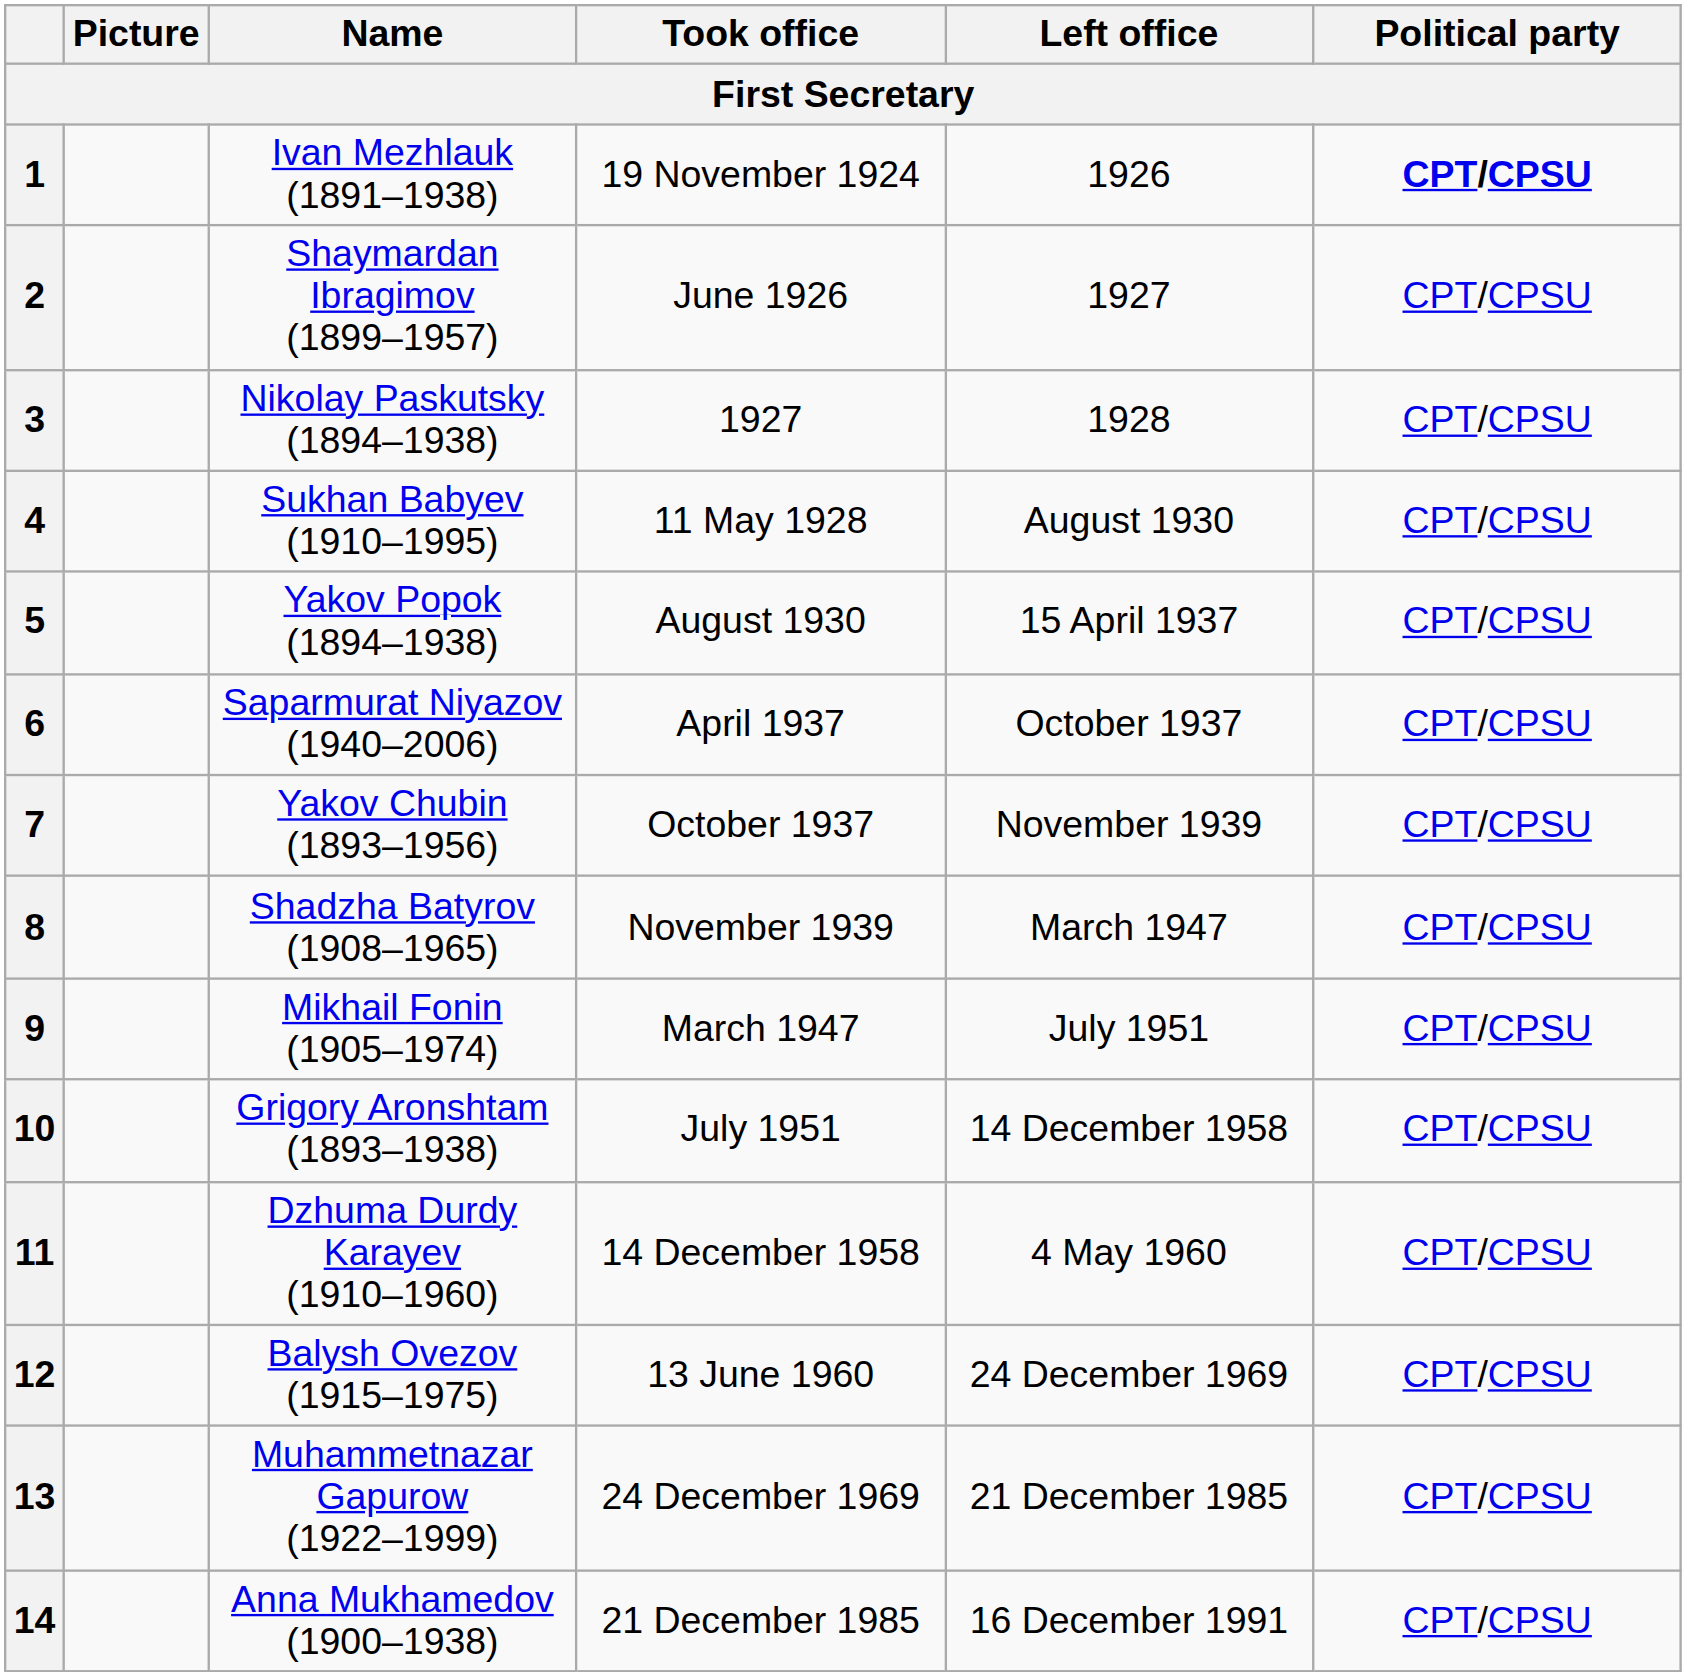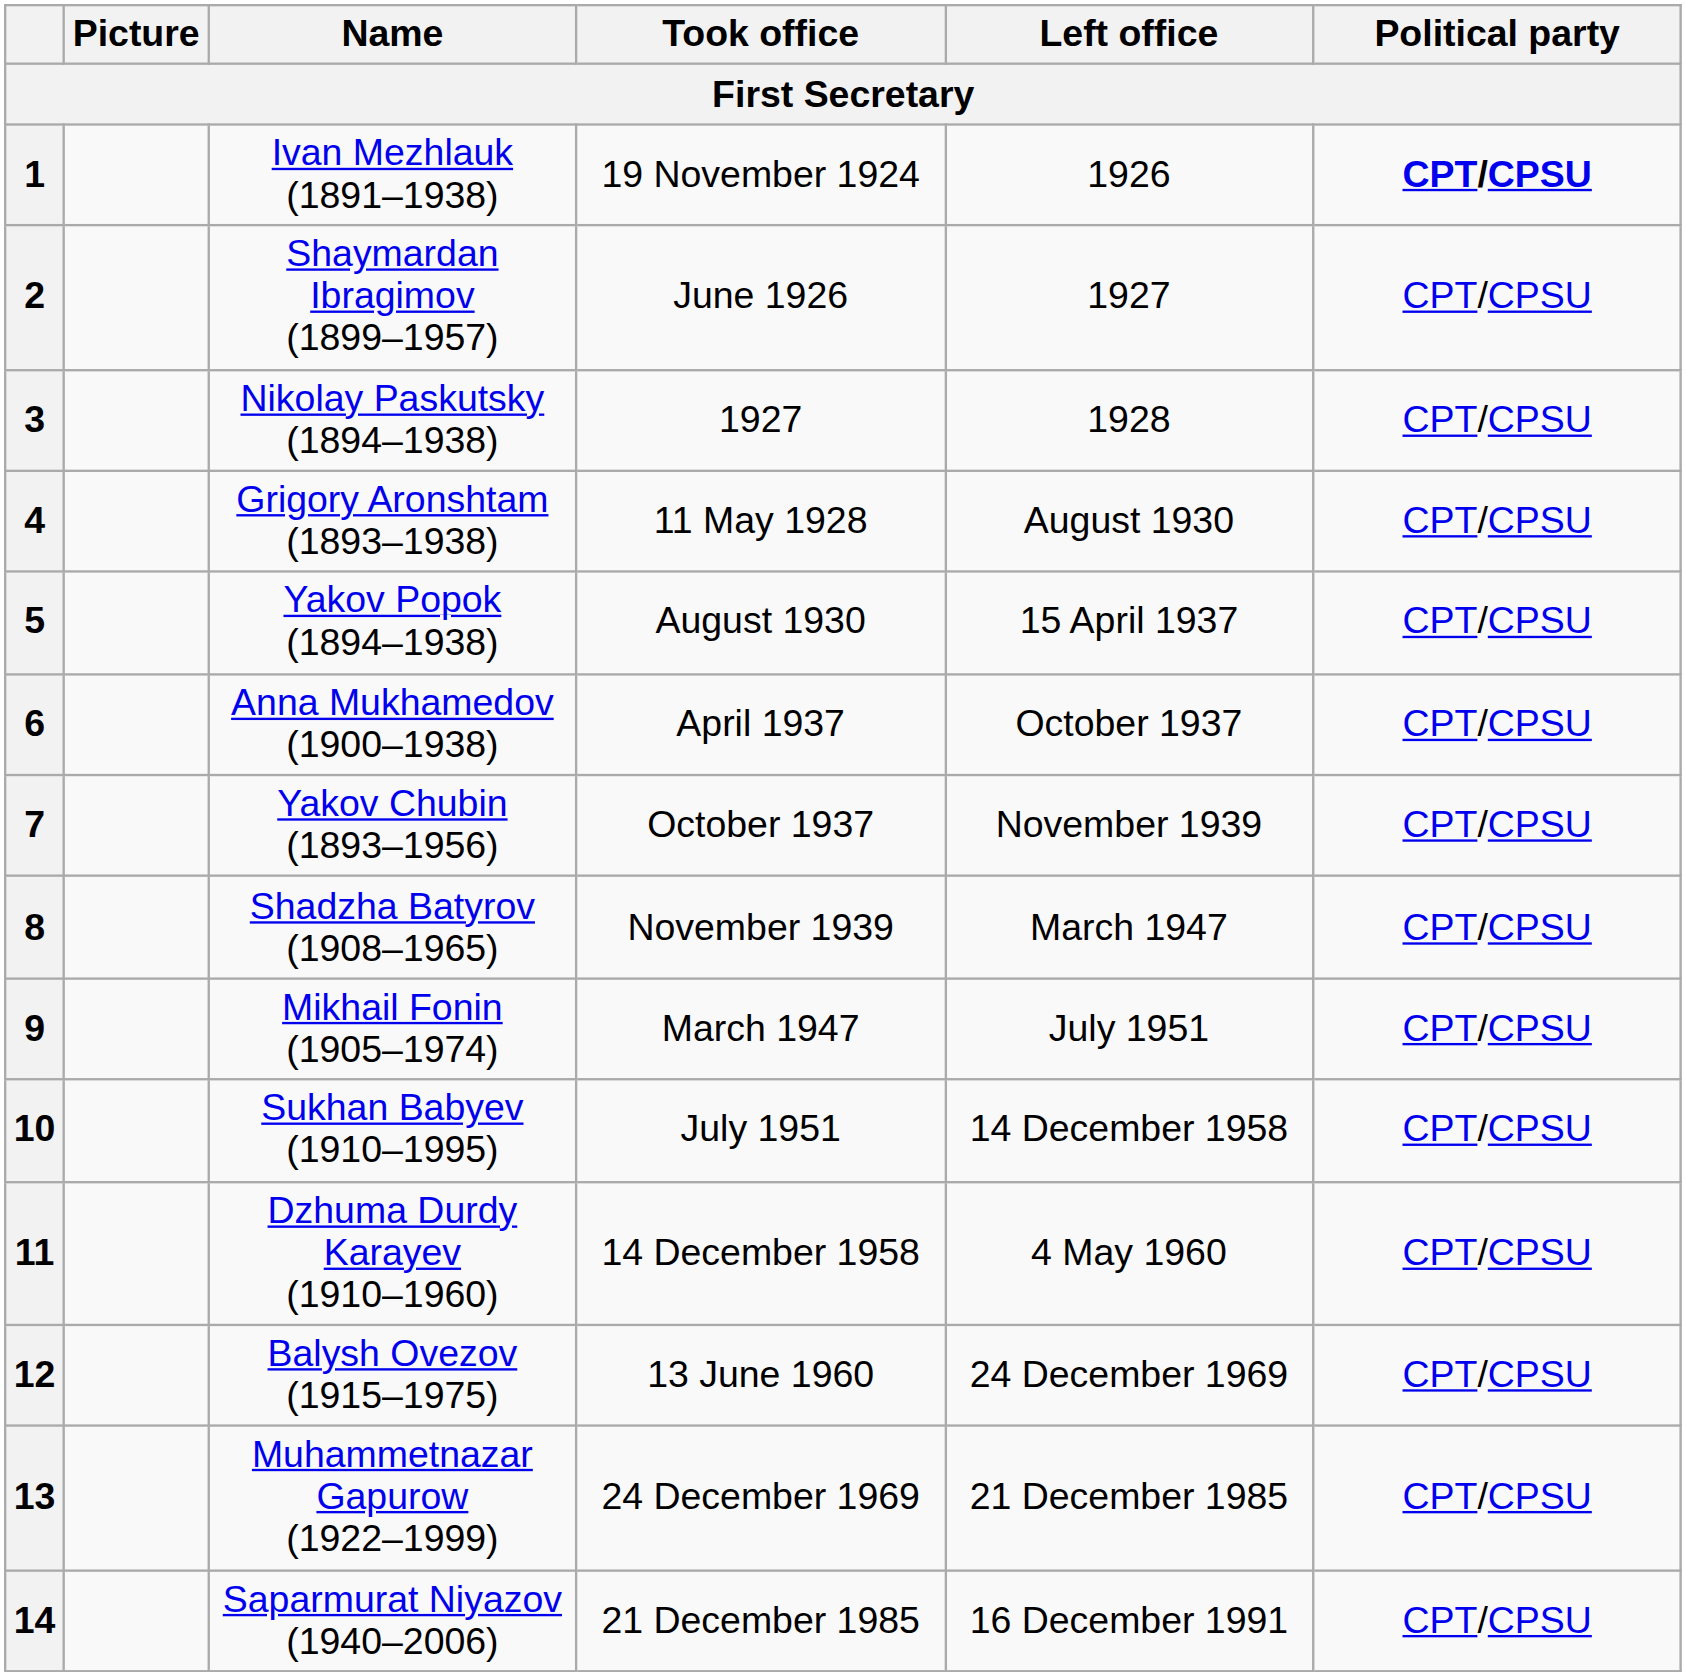4 | Name: Sukhan Babyev (1910–1995) -> Grigory Aronshtam (1893–1938)
6 | Name: Saparmurat Niyazov (1940–2006) -> Anna Mukhamedov (1900–1938)
10 | Name: Grigory Aronshtam (1893–1938) -> Sukhan Babyev (1910–1995)
14 | Name: Anna Mukhamedov (1900–1938) -> Saparmurat Niyazov (1940–2006)
